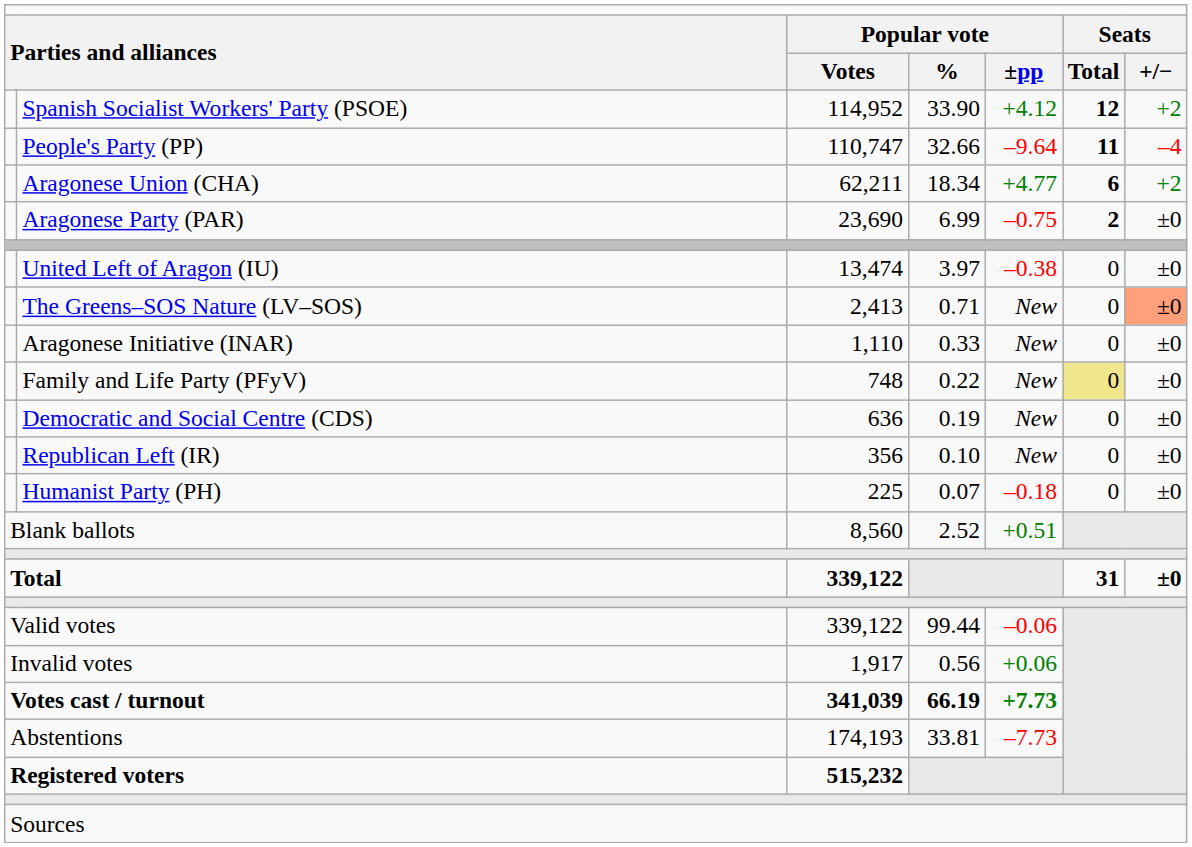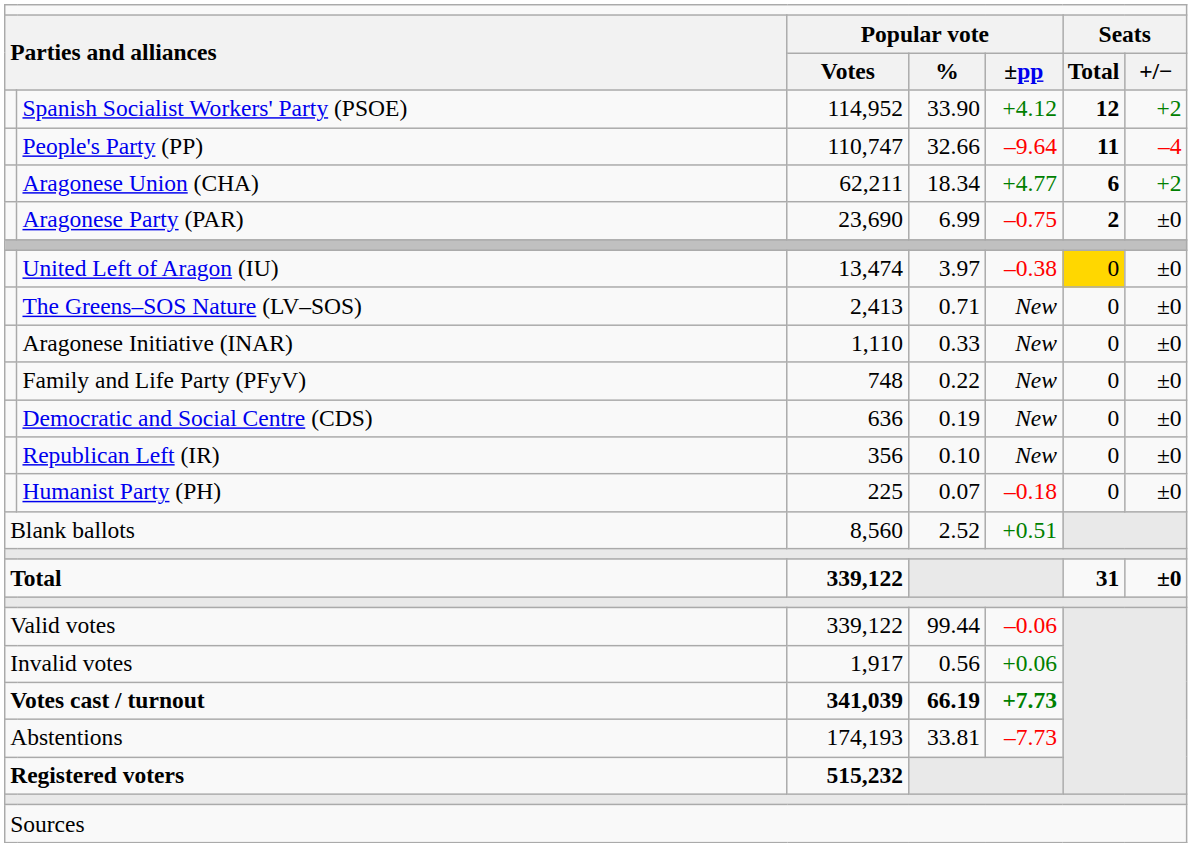United Left of Aragon (IU) | column 6: no background -> gold background
The Greens–SOS Nature (LV–SOS) | column 7: lightsalmon background -> no background
Family and Life Party (PFyV) | column 6: khaki background -> no background
